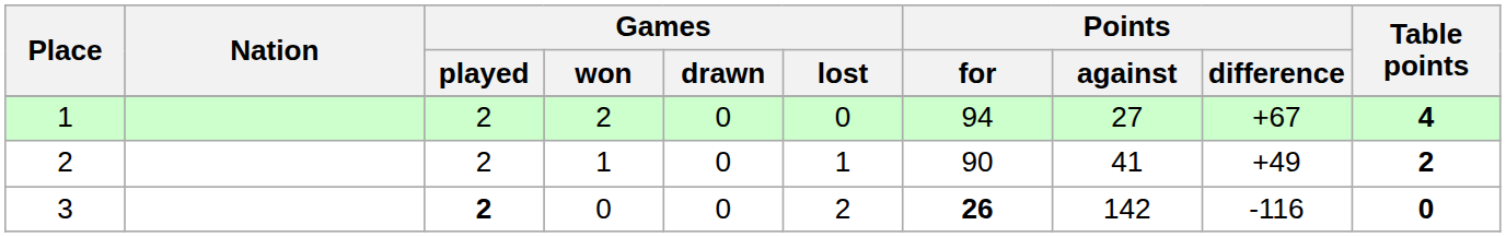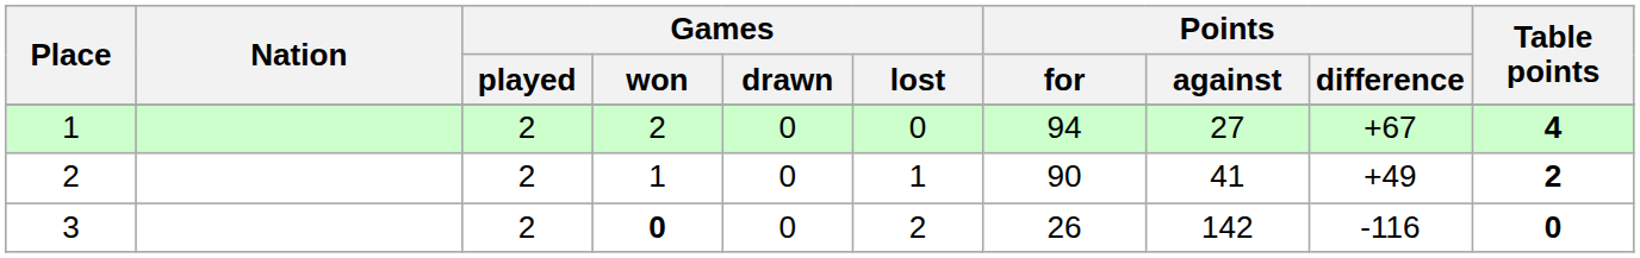3 | Games / played: bold -> normal
3 | Games / won: normal -> bold
3 | Points / for: bold -> normal
